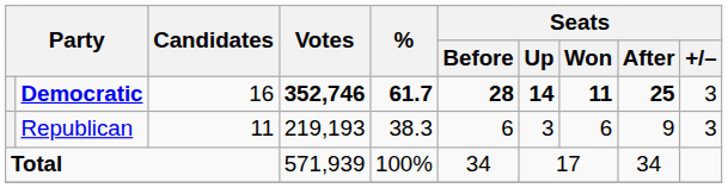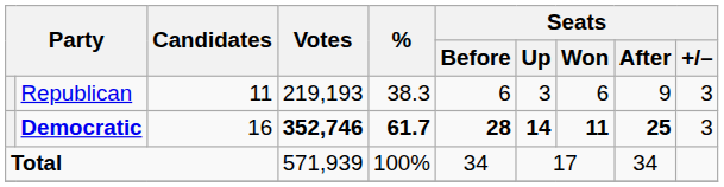rows swapped: Democratic <-> Republican
